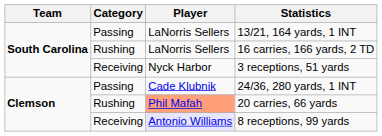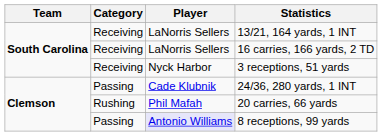13/21, 164 yards, 1 INT | Category: Passing -> Receiving
16 carries, 166 yards, 2 TD | Category: Rushing -> Receiving
20 carries, 66 yards | Player: lightsalmon background -> no background
8 receptions, 99 yards | Category: Receiving -> Passing
